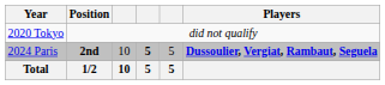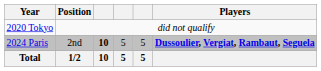2024 Paris | Position: bold -> normal
2024 Paris | column 3: normal -> bold
2024 Paris | column 4: bold -> normal
